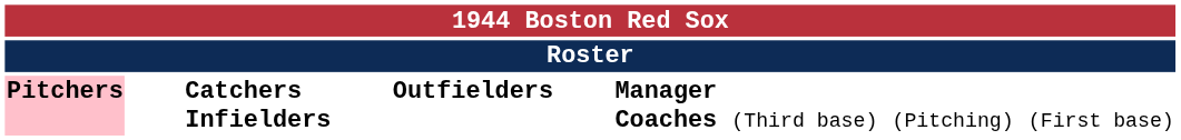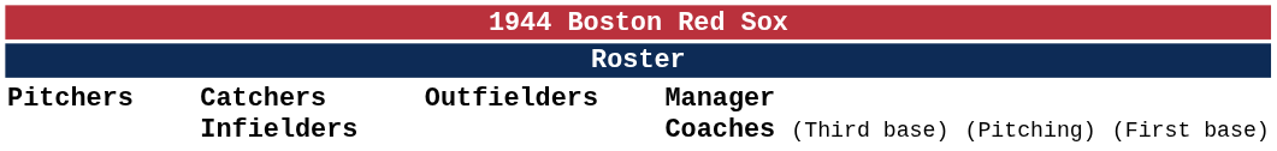Pitchers | column 1: pink background -> no background
